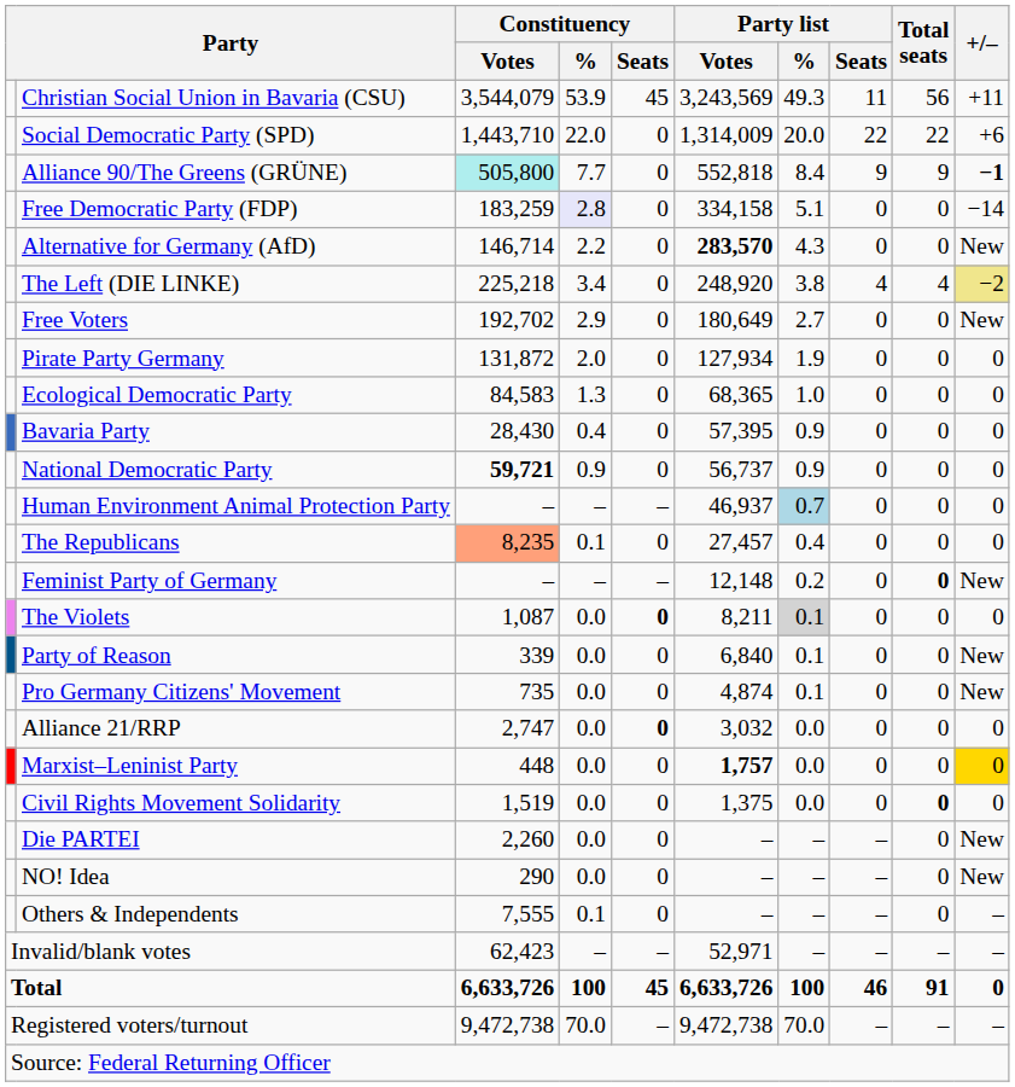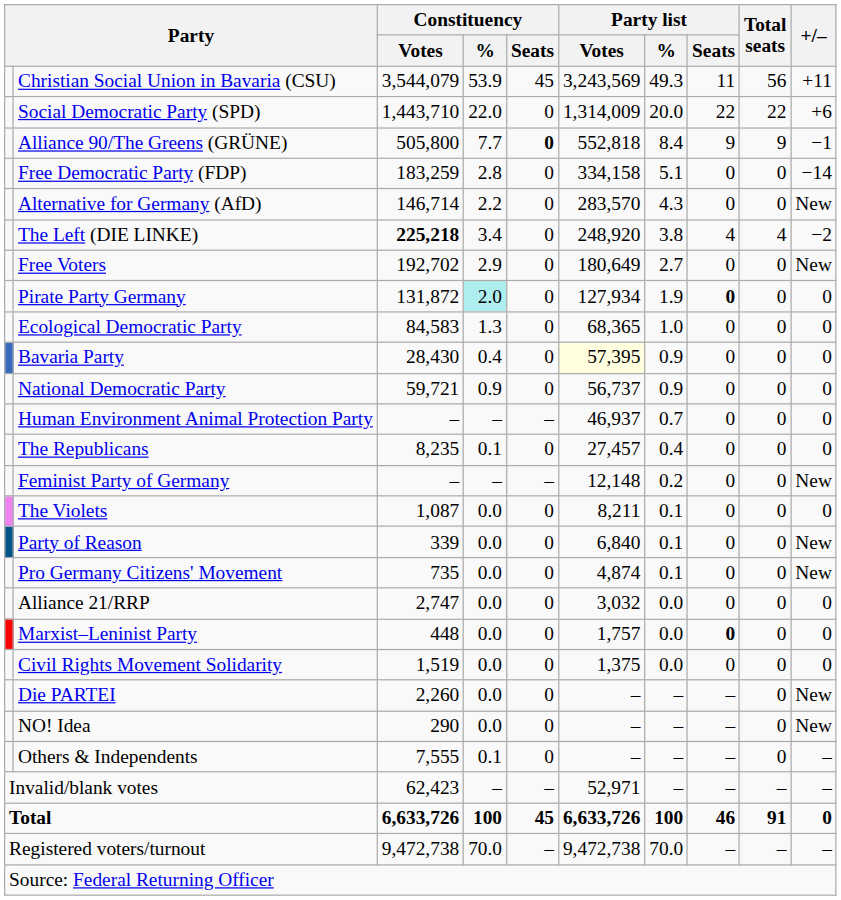Alliance 90/The Greens (GRÜNE) | Constituency / Votes: paleturquoise background -> no background
Alliance 90/The Greens (GRÜNE) | Constituency / Seats: normal -> bold
Alliance 90/The Greens (GRÜNE) | +/–: bold -> normal
Free Democratic Party (FDP) | Constituency / %: lavender background -> no background
Alternative for Germany (AfD) | Party list / Votes: bold -> normal
The Left (DIE LINKE) | Constituency / Votes: normal -> bold
The Left (DIE LINKE) | +/–: khaki background -> no background
Pirate Party Germany | Constituency / %: no background -> paleturquoise background
Pirate Party Germany | Party list / Seats: normal -> bold
Bavaria Party | Party list / Votes: no background -> lightyellow background
National Democratic Party | Constituency / Votes: bold -> normal
Human Environment Animal Protection Party | Party list / %: lightblue background -> no background
The Republicans | Constituency / Votes: lightsalmon background -> no background
Feminist Party of Germany | Total seats: bold -> normal
The Violets | Constituency / Seats: bold -> normal
The Violets | Party list / %: lightgrey background -> no background
Alliance 21/RRP | Constituency / Seats: bold -> normal
Marxist–Leninist Party | Party list / Votes: bold -> normal
Marxist–Leninist Party | Party list / Seats: normal -> bold
Marxist–Leninist Party | +/–: gold background -> no background
Civil Rights Movement Solidarity | Total seats: bold -> normal
